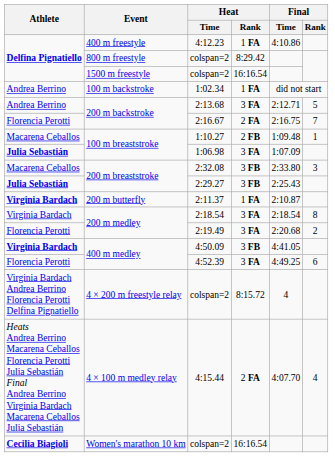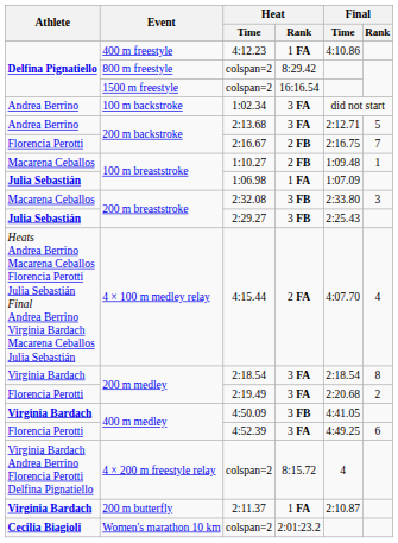1:02.34 | Heat / Rank: 1 FA -> 3 FA
2:16.67 | Heat / Rank: 2 FA -> 2 FB
1:06.98 | Heat / Rank: 3 FA -> 1 FA
rows swapped: 2:11.37 <-> 4:15.44
Women's marathon 10 km / colspan=2 | Heat / Rank: 16:16.54 -> 2:01:23.2
